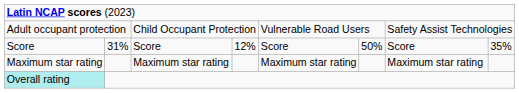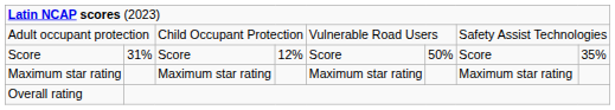Overall rating | column 1: paleturquoise background -> no background
